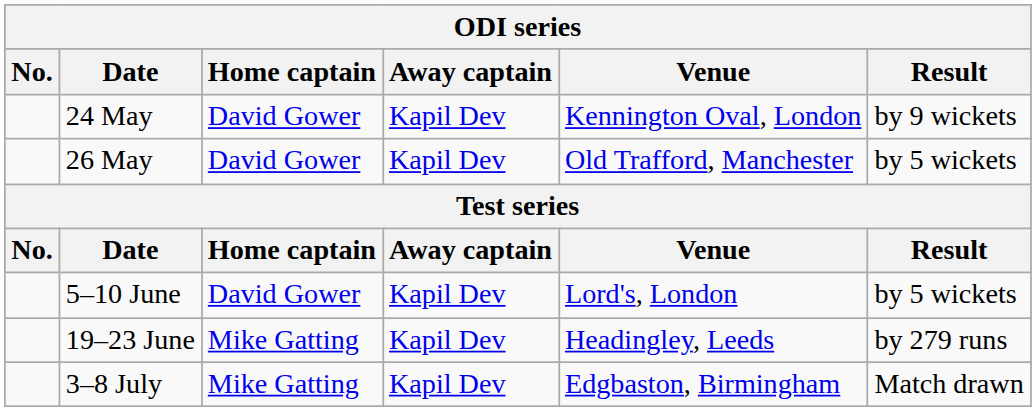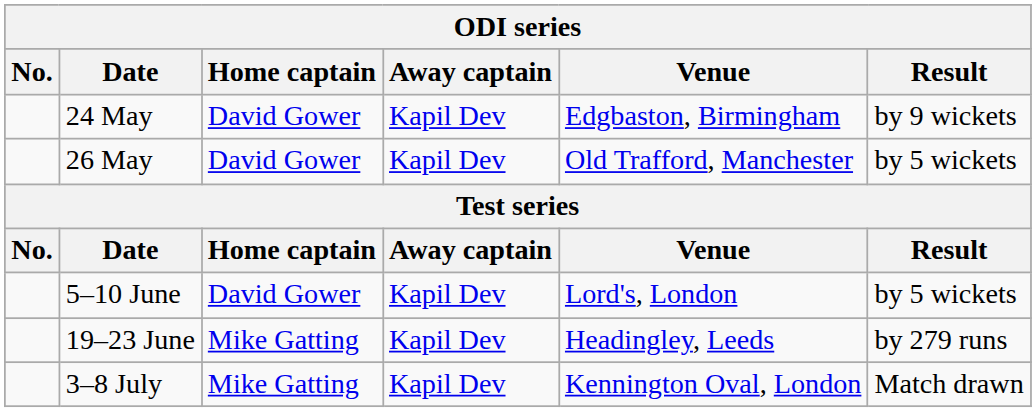24 May | Venue: Kennington Oval, London -> Edgbaston, Birmingham
3–8 July | Venue: Edgbaston, Birmingham -> Kennington Oval, London
